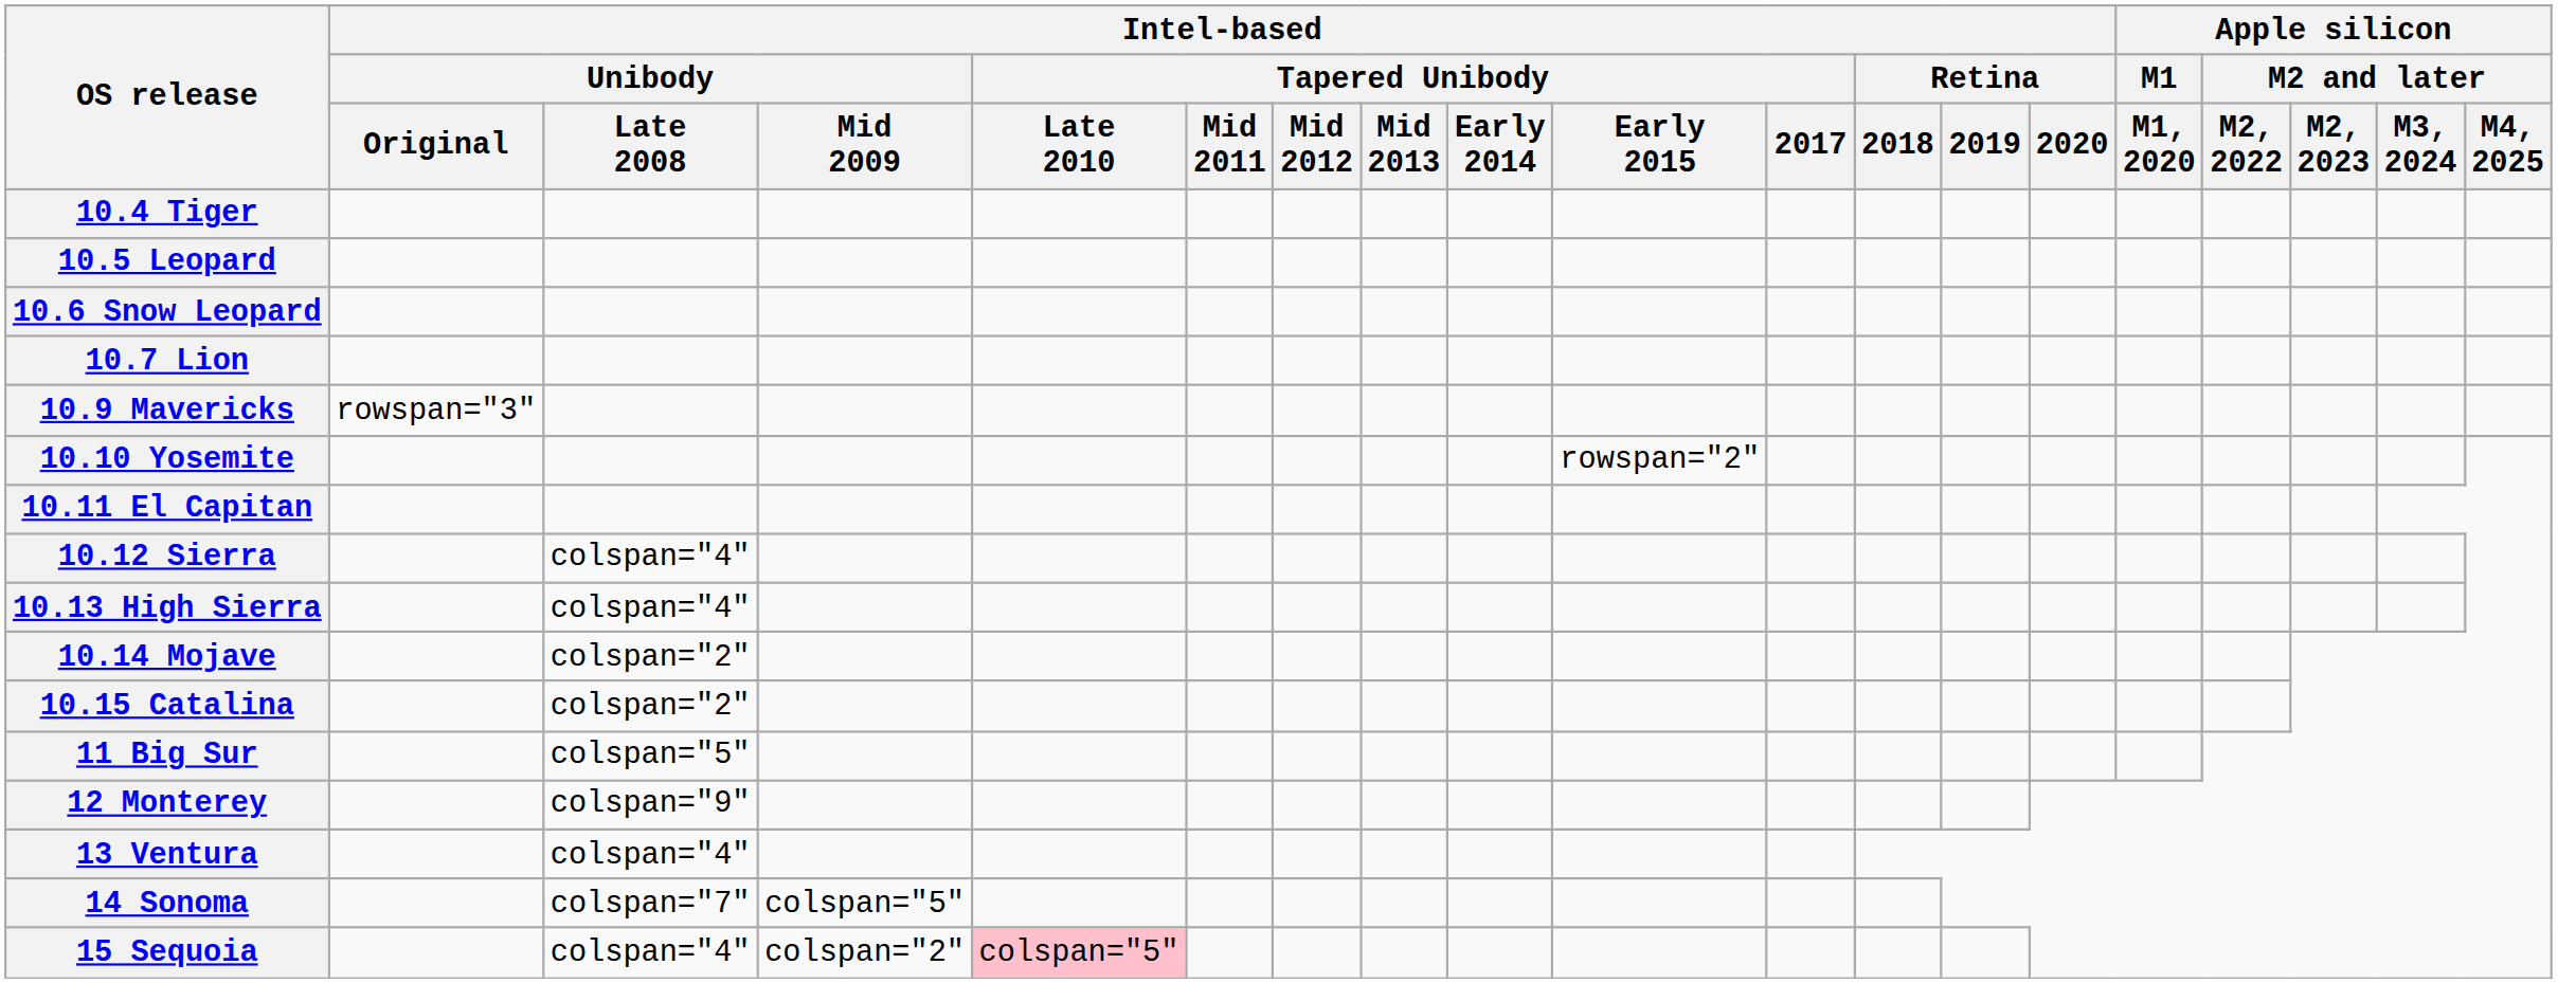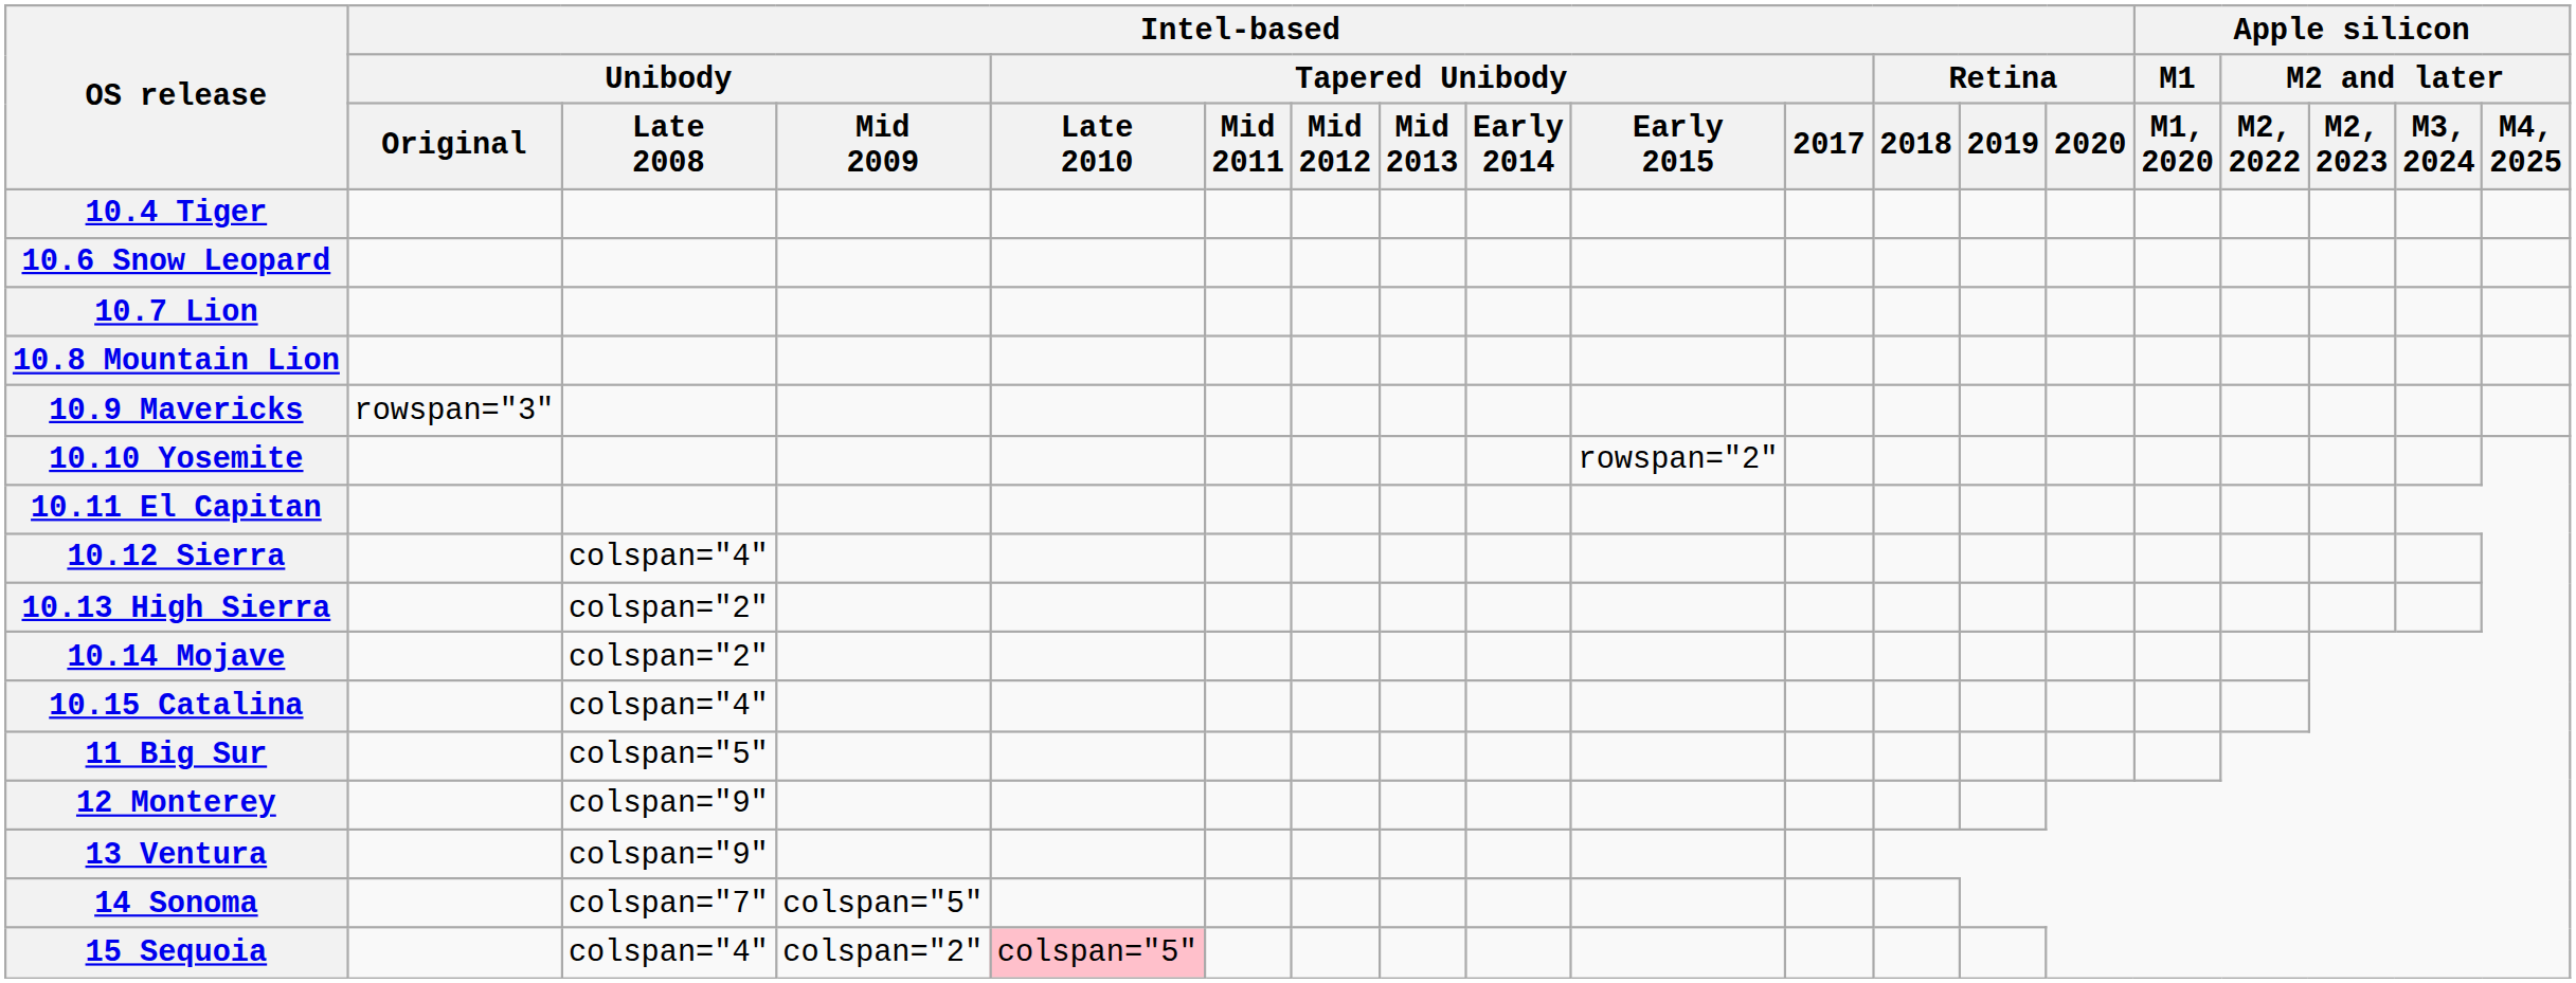- row: 10.5 Leopard
+ row: 10.8 Mountain Lion
10.13 High Sierra | Intel-based / Unibody / Late 2008: colspan="4" -> colspan="2"
10.15 Catalina | Intel-based / Unibody / Late 2008: colspan="2" -> colspan="4"
13 Ventura | Intel-based / Unibody / Late 2008: colspan="4" -> colspan="9"
